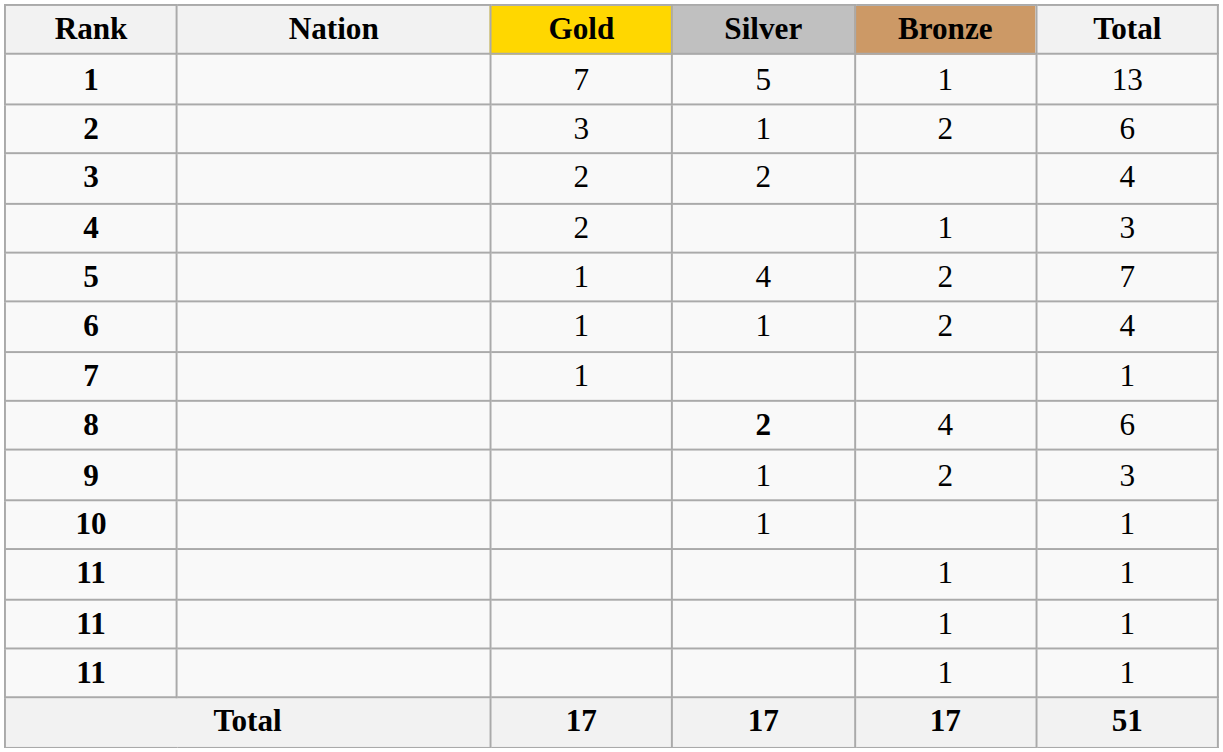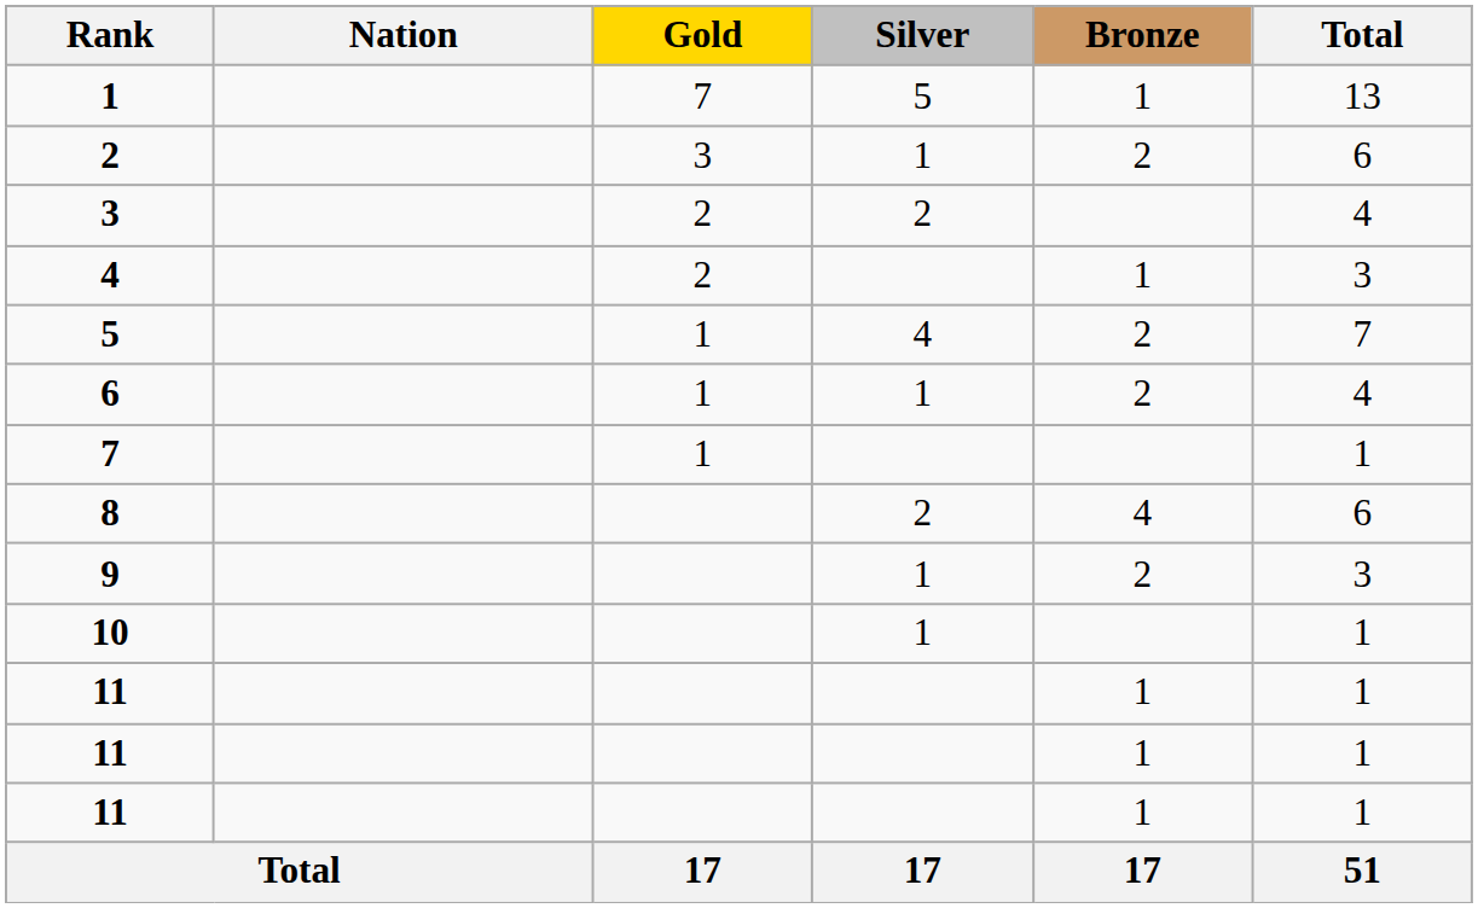8 | Silver: bold -> normal
